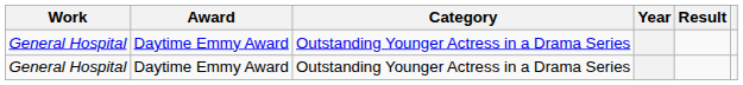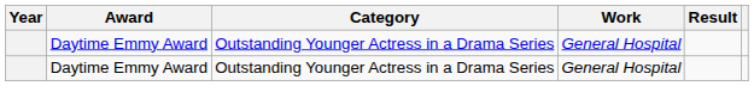columns swapped: Year <-> Work
